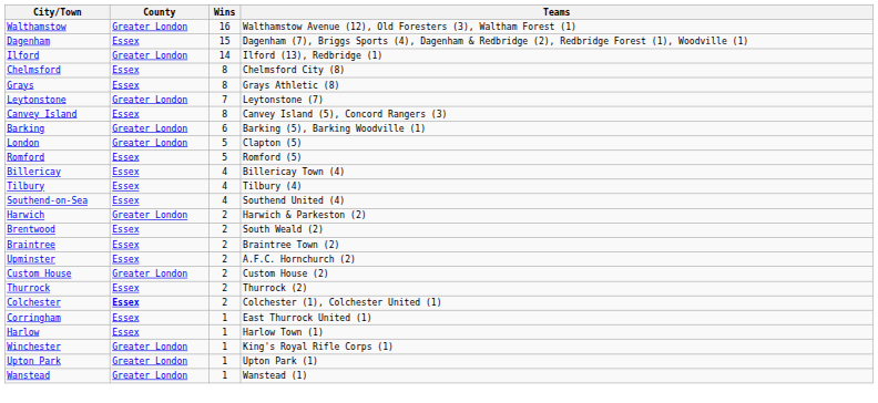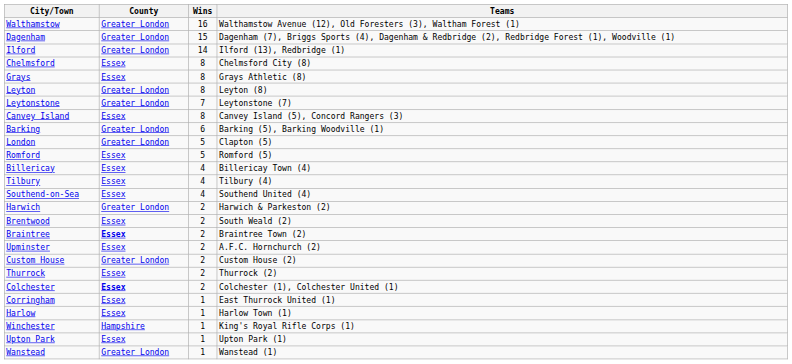Dagenham | County: Essex -> Greater London
+ row: Leyton | Greater London | 8 | Leyton (8)
Braintree | County: normal -> bold
Winchester | County: Greater London -> Hampshire
Upton Park | County: Greater London -> Essex
